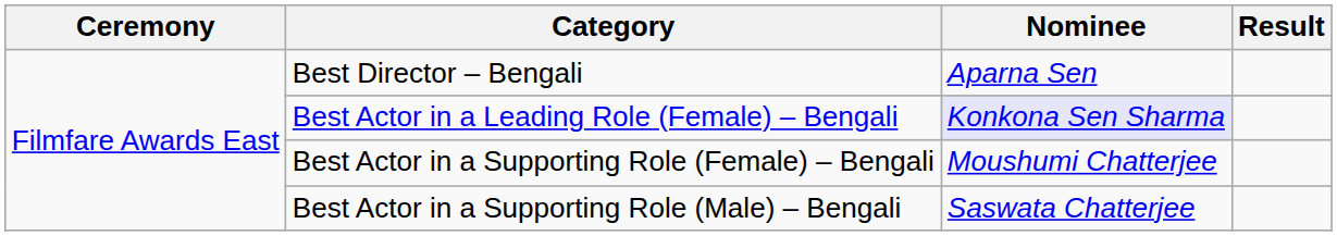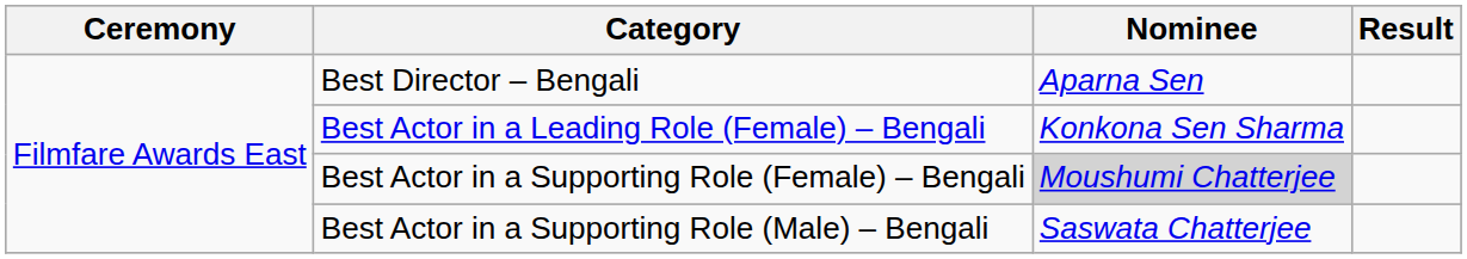Best Actor in a Leading Role (Female) – Bengali | Nominee: lavender background -> no background
Best Actor in a Supporting Role (Female) – Bengali | Nominee: no background -> lightgrey background
